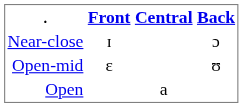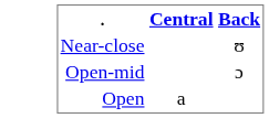- column: Front | ɪ | ɛ
Near-close | Back: ɔ -> ʊ
Open-mid | Back: ʊ -> ɔ
